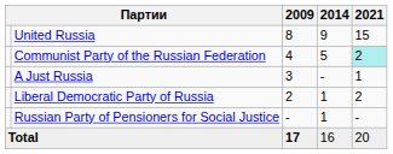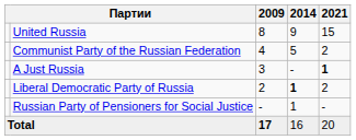Communist Party of the Russian Federation | 2021: paleturquoise background -> no background
A Just Russia | 2021: normal -> bold
Liberal Democratic Party of Russia | 2014: normal -> bold
